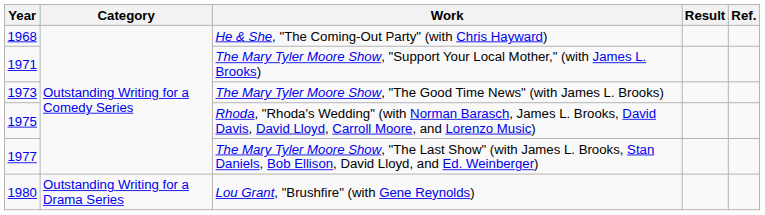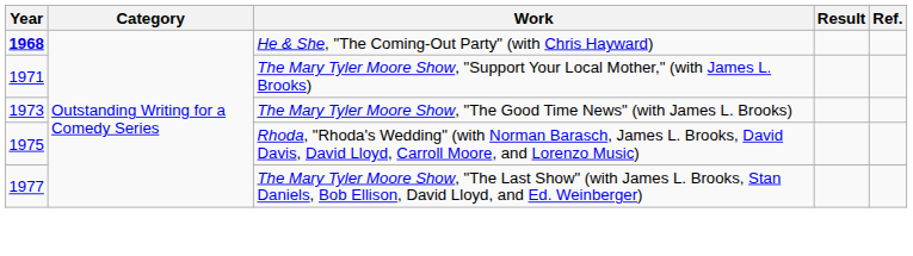He & She, "The Coming-Out Party" (with Chris Hayward) | Year: normal -> bold
- row: 1980 | Outstanding Writing for a Drama Series | Lou Grant, "Brushfire" (with Gene Reynolds)
